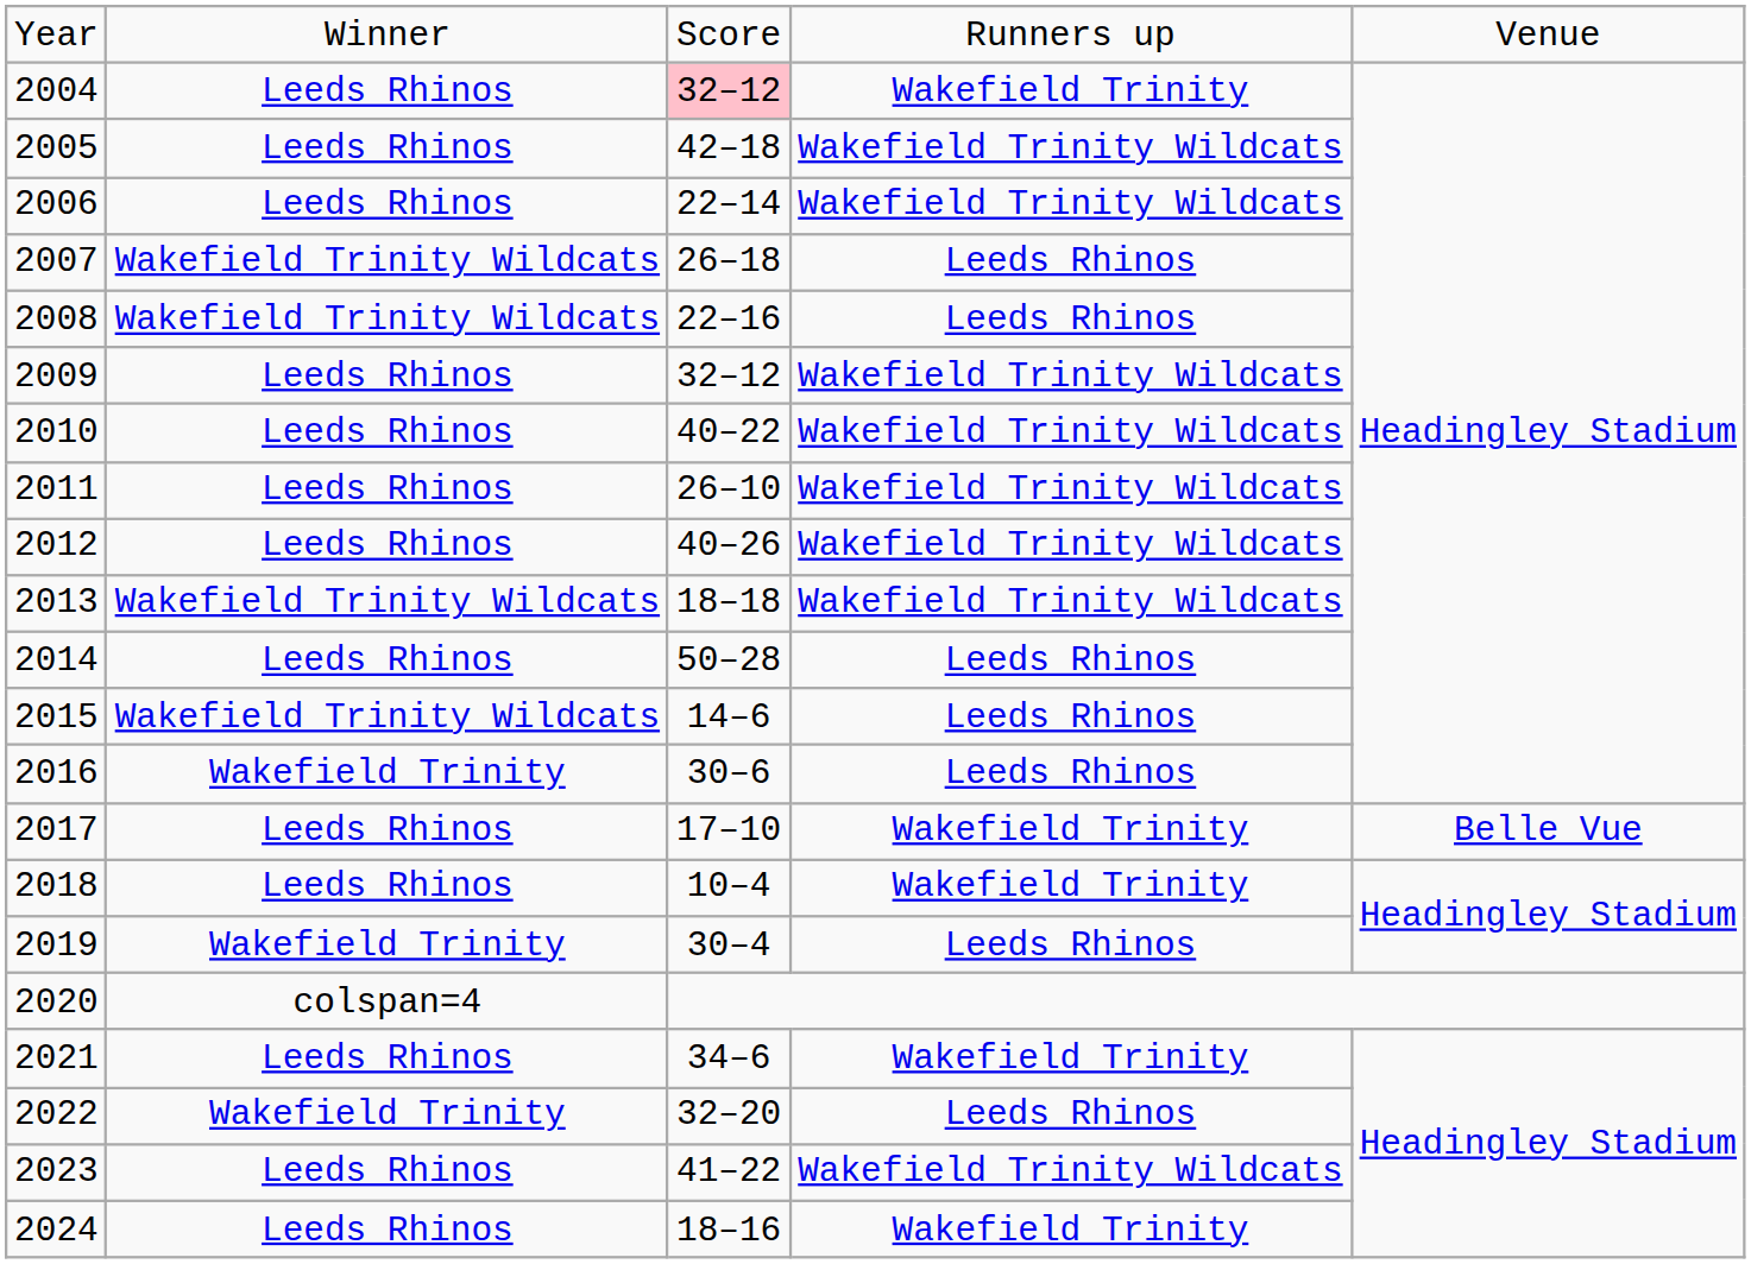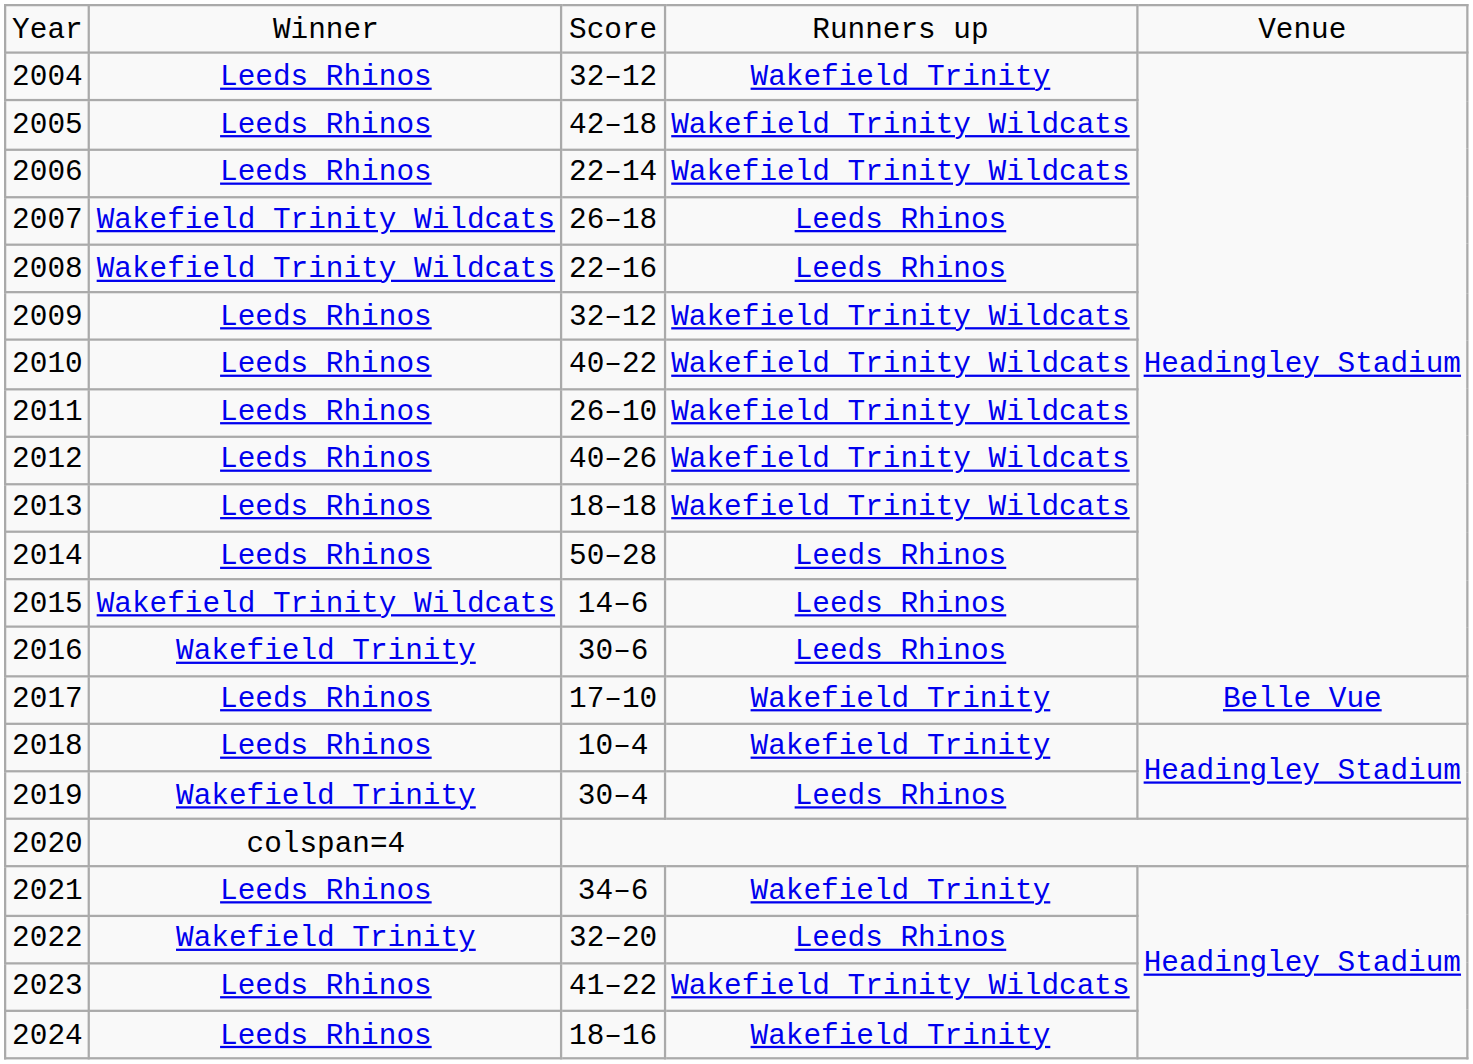2004 | column 3: pink background -> no background
2013 | column 2: Wakefield Trinity Wildcats -> Leeds Rhinos
